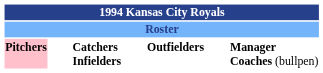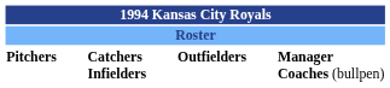Pitchers | column 1: pink background -> no background
